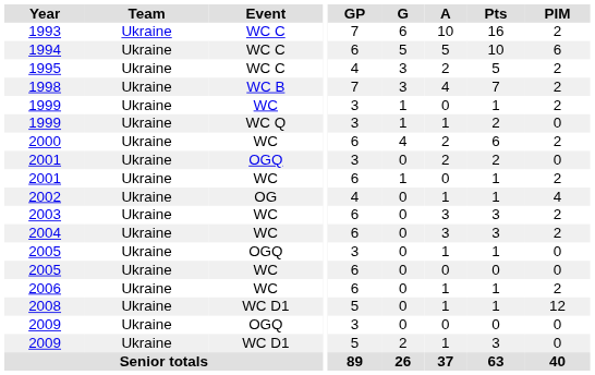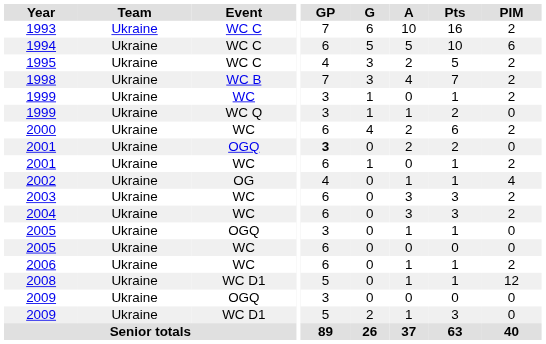2001 / OGQ | GP: normal -> bold
